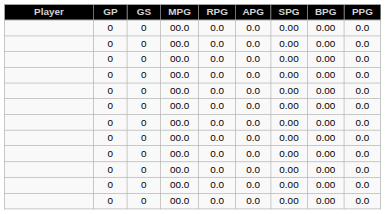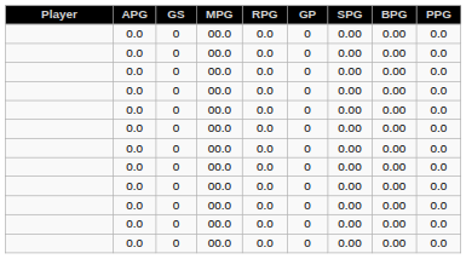columns swapped: GP <-> APG
